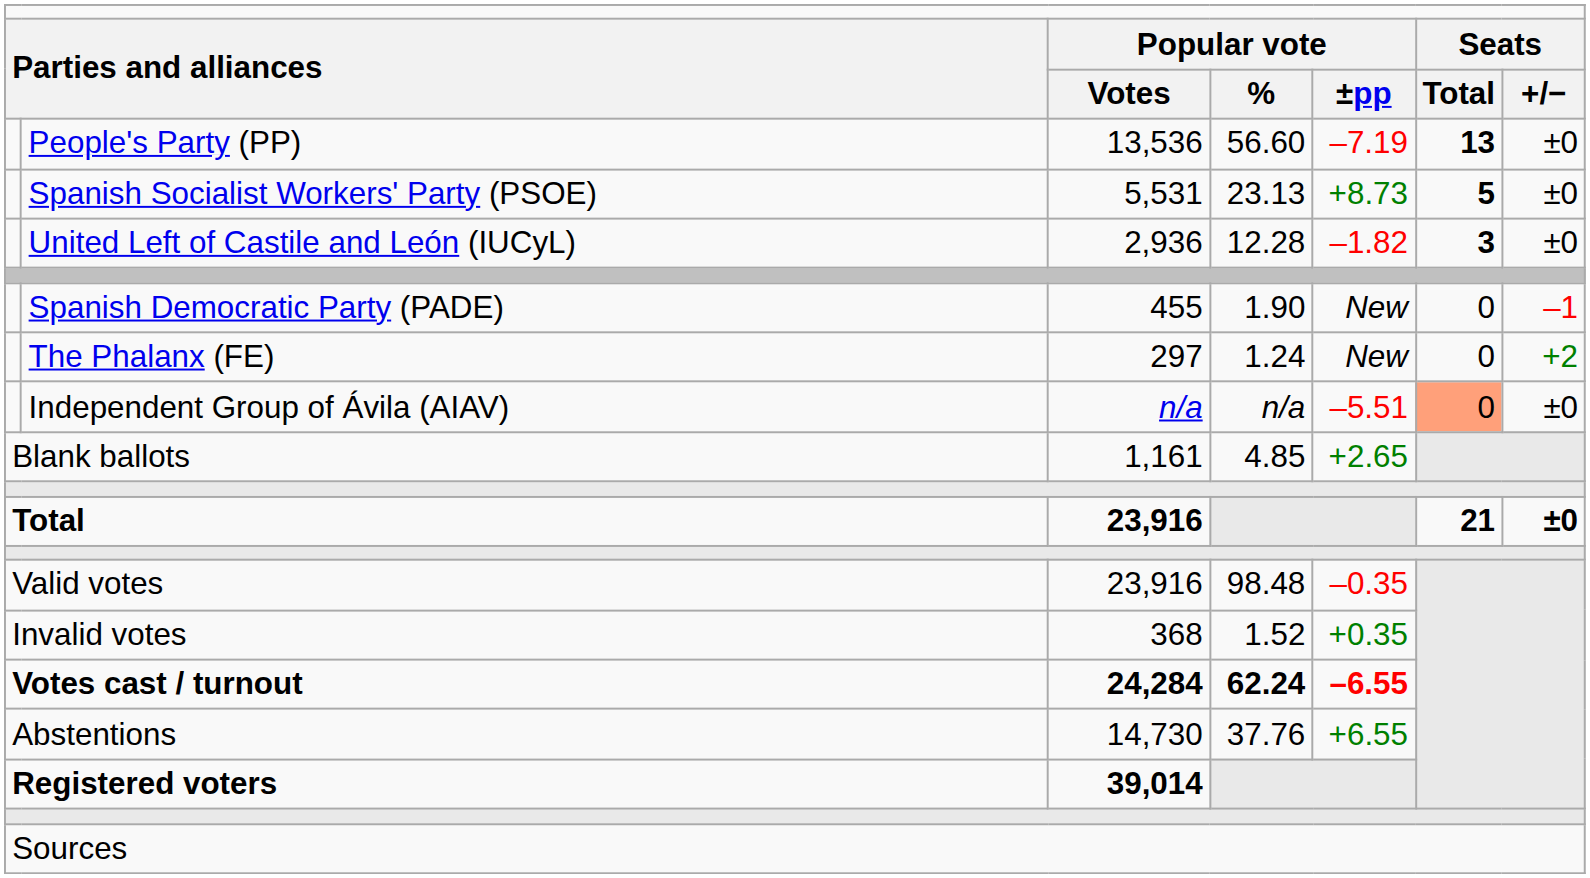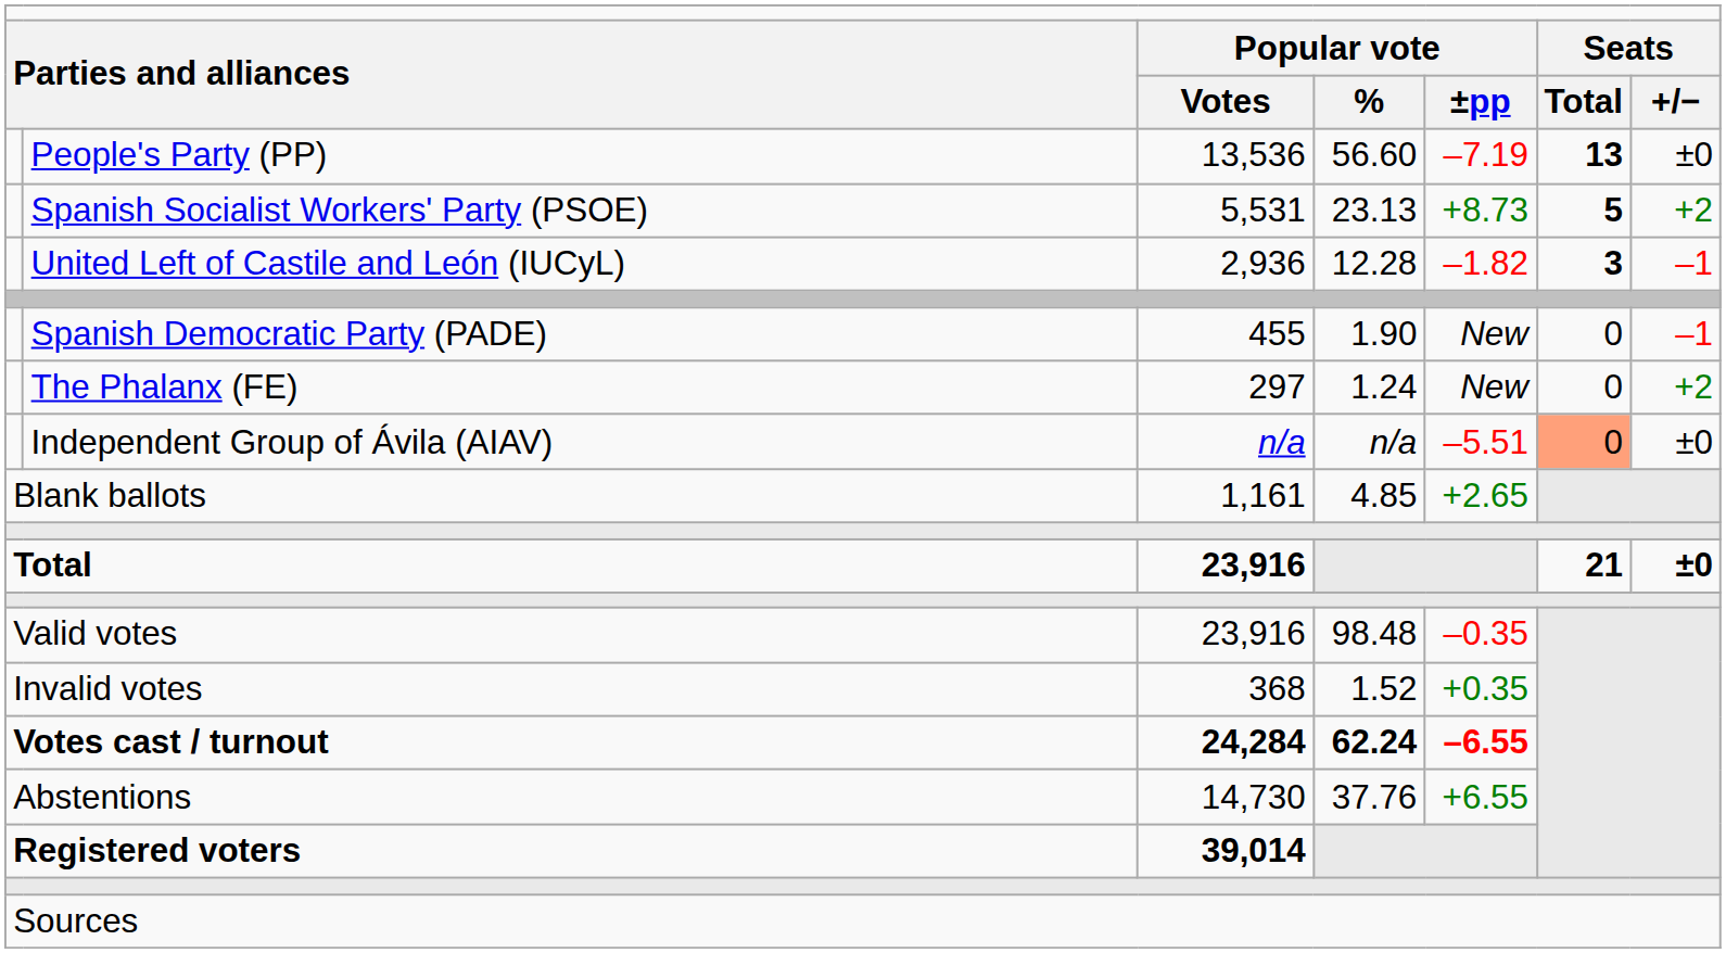Spanish Socialist Workers' Party (PSOE) | column 7: ±0 -> +2
United Left of Castile and León (IUCyL) | column 7: ±0 -> –1
